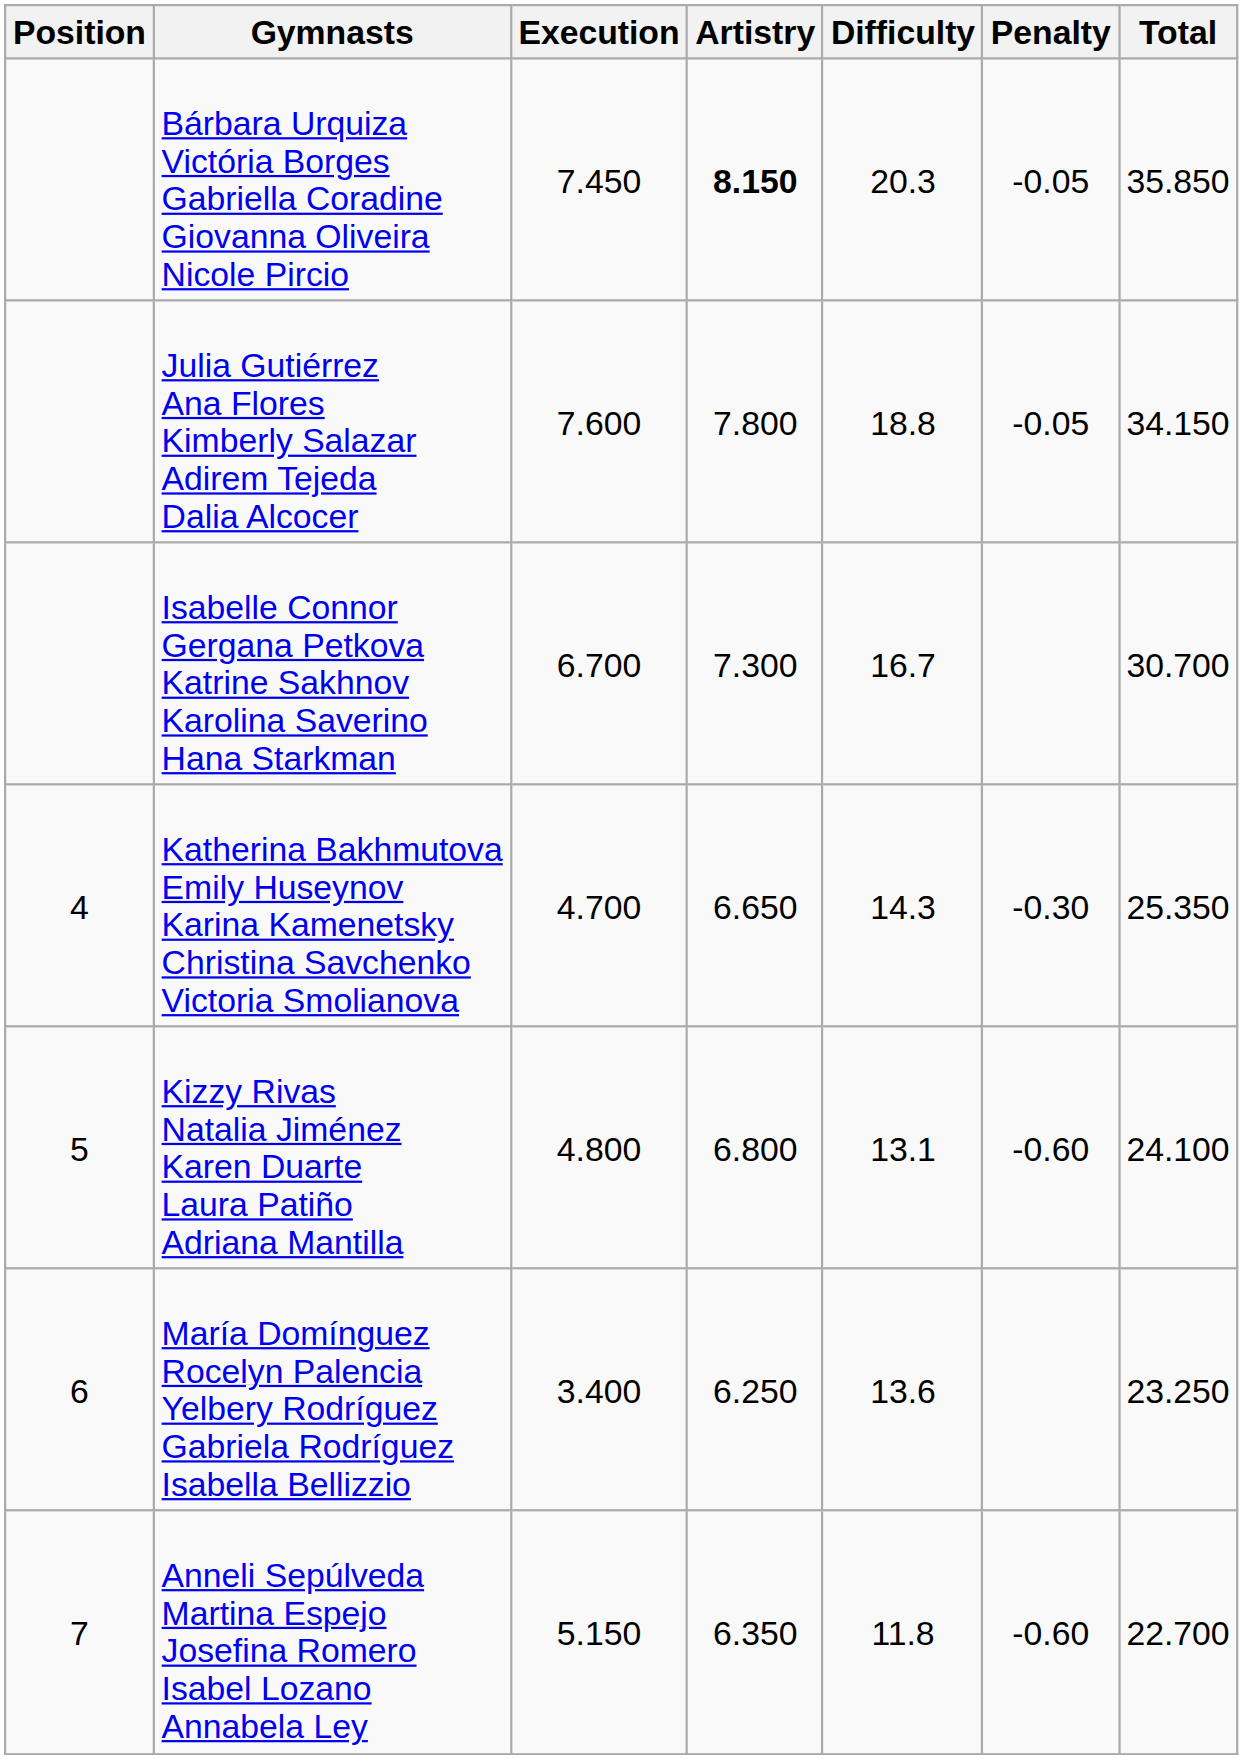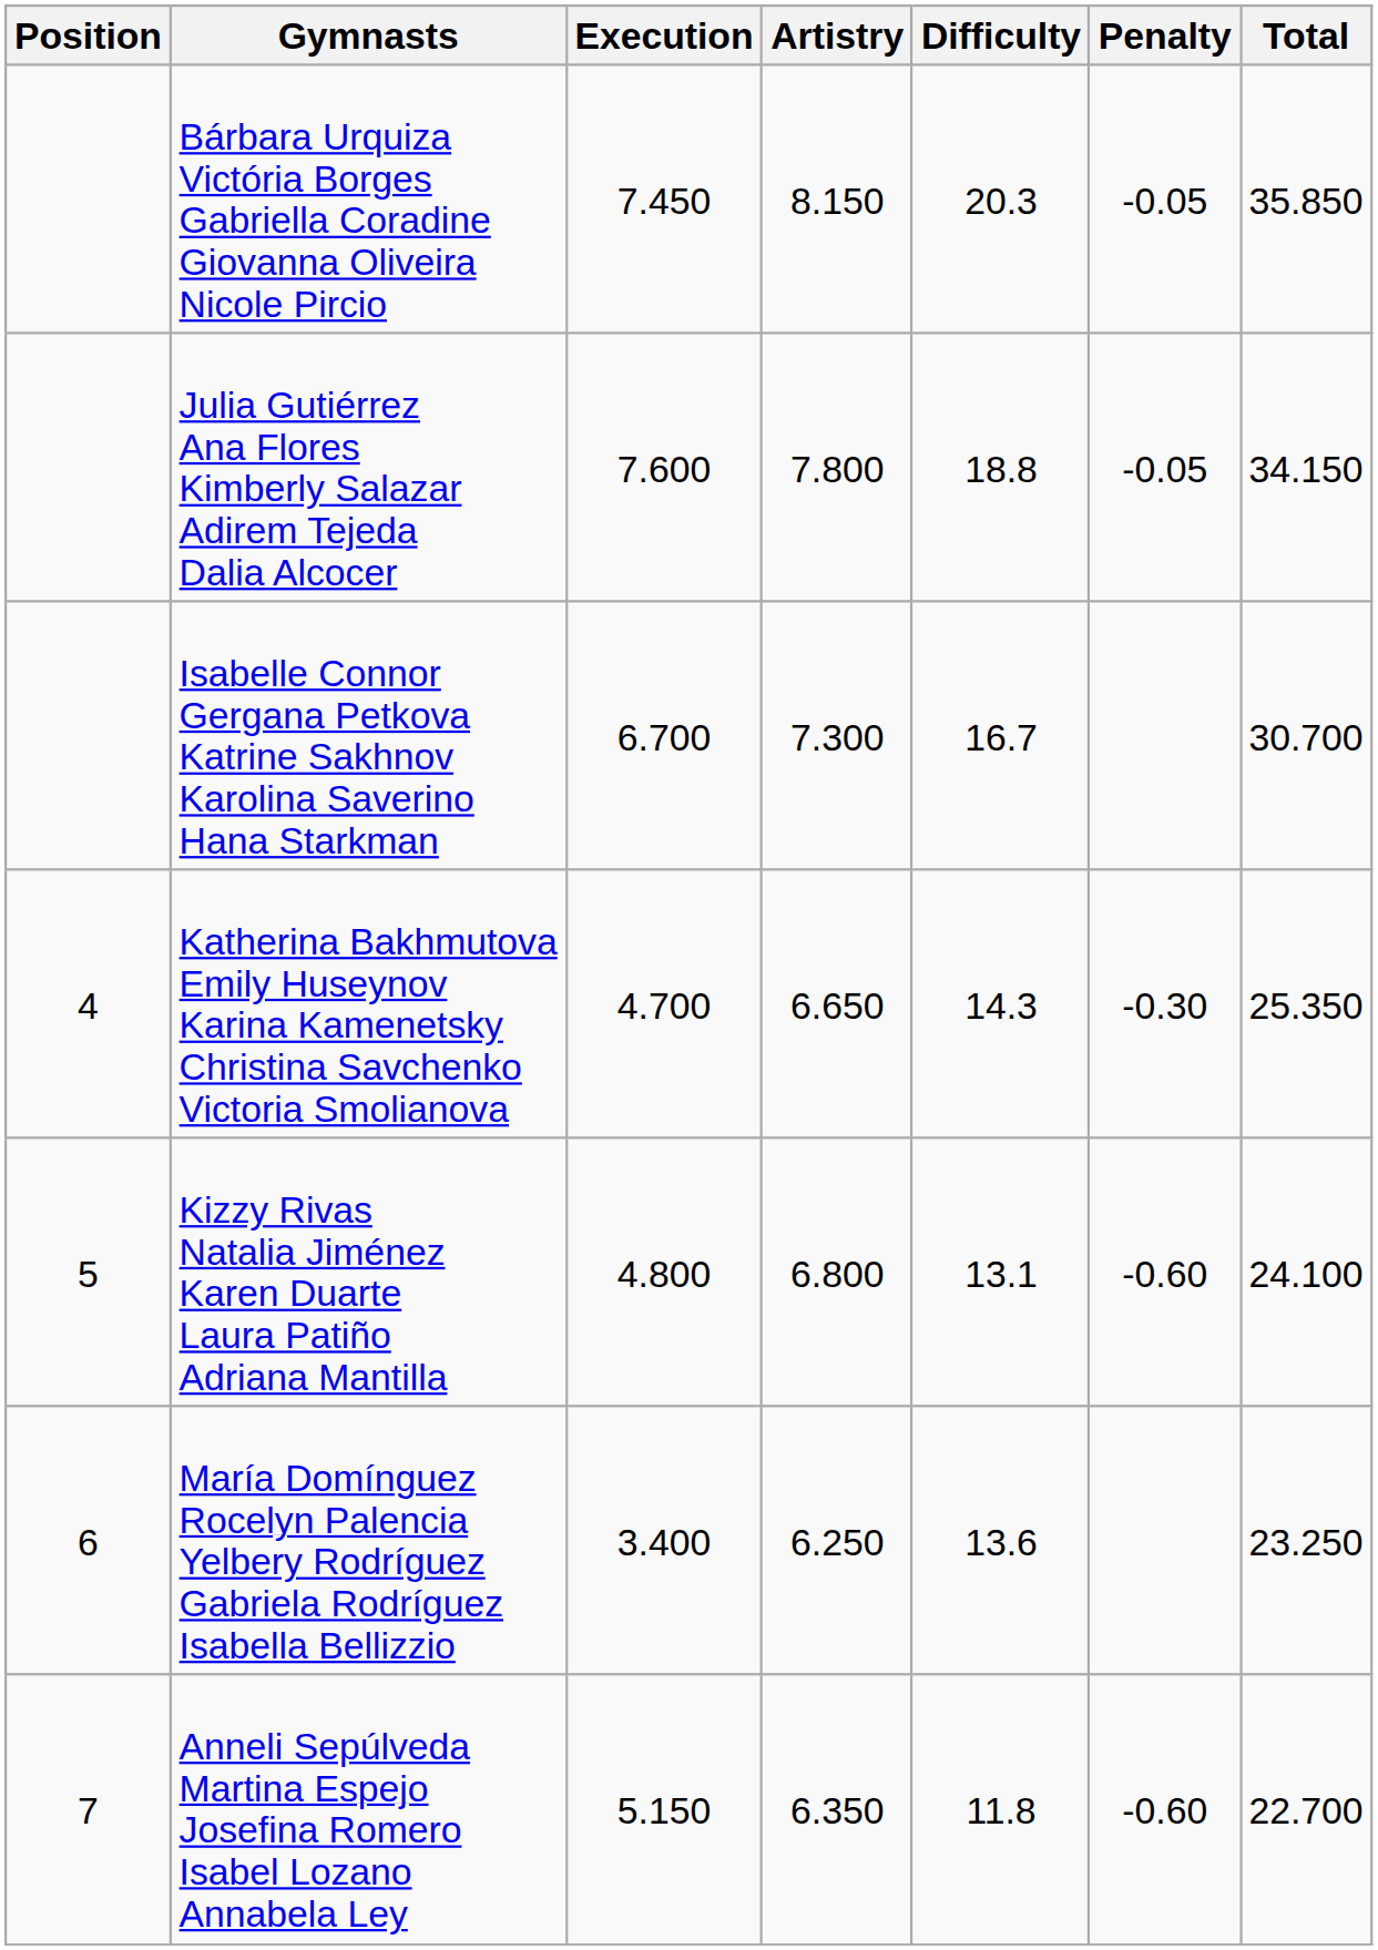row 2 | Artistry: bold -> normal
